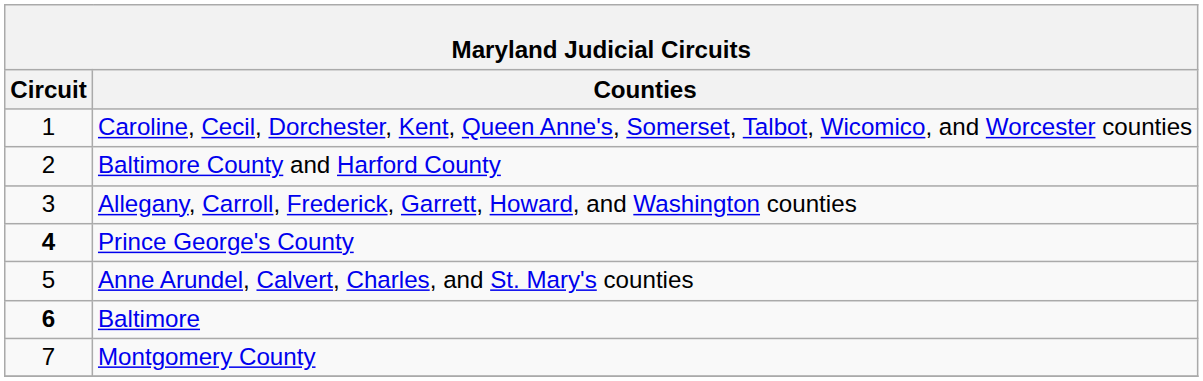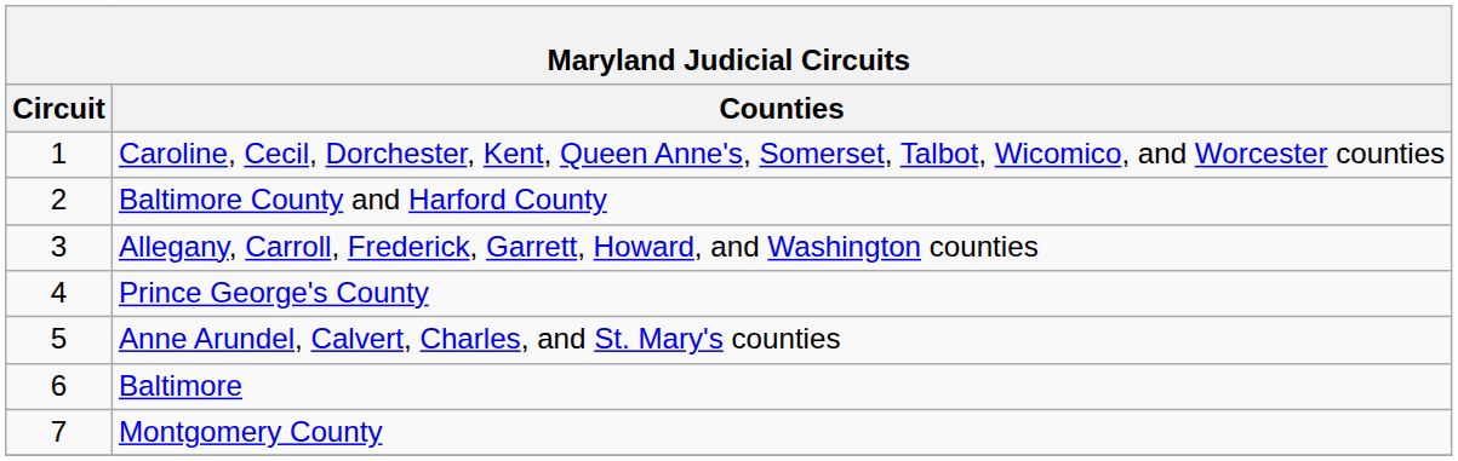Prince George's County | Circuit: bold -> normal
Baltimore | Circuit: bold -> normal
